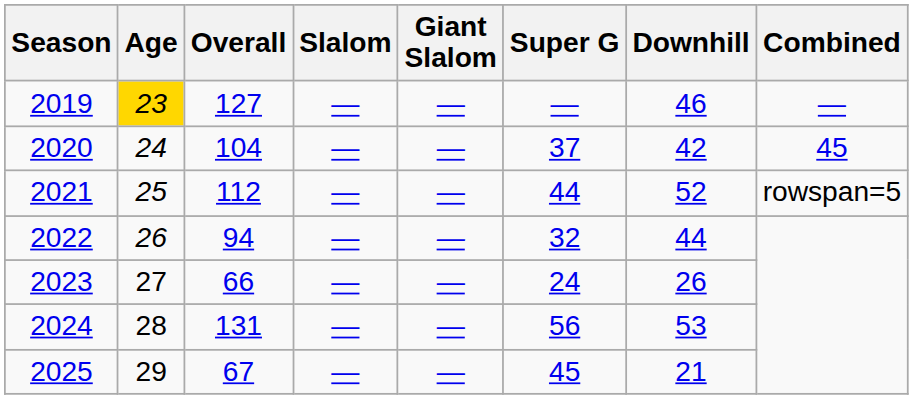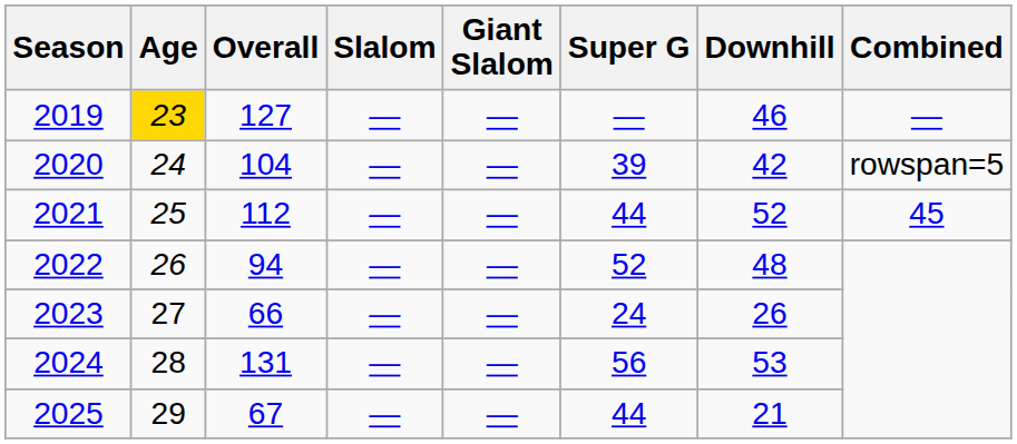2020 | Super G: 37 -> 39
2020 | Combined: 45 -> rowspan=5
2021 | Combined: rowspan=5 -> 45
2022 | Super G: 32 -> 52
2022 | Downhill: 44 -> 48
2025 | Super G: 45 -> 44
